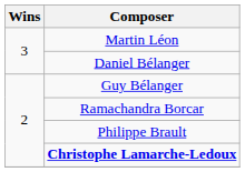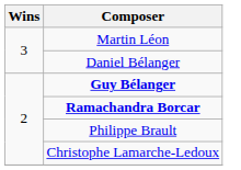Guy Bélanger | Composer: normal -> bold
Ramachandra Borcar | Composer: normal -> bold
Christophe Lamarche-Ledoux | Composer: bold -> normal
